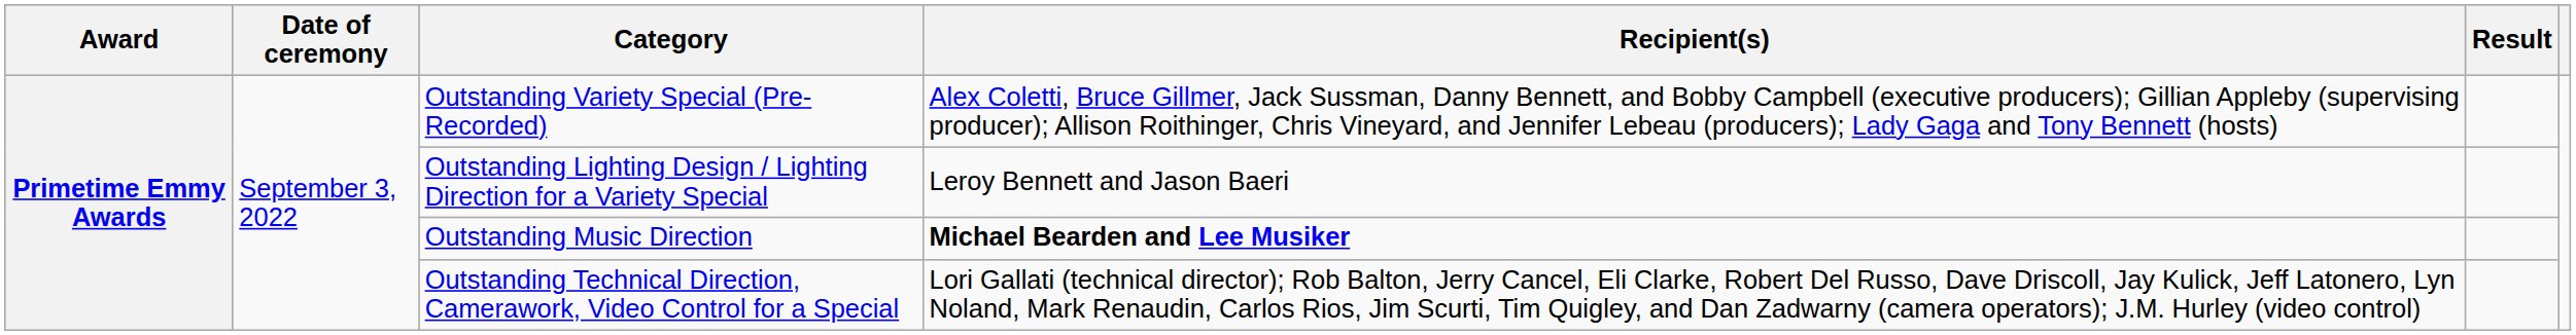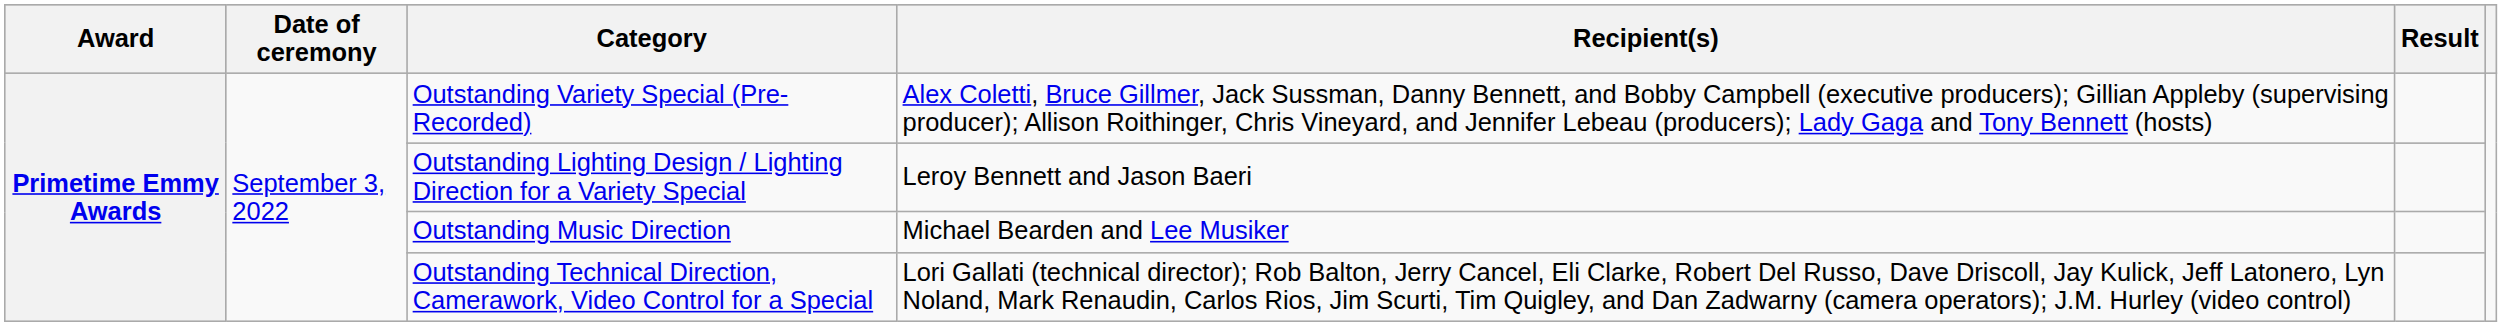Outstanding Music Direction | Recipient(s): bold -> normal
